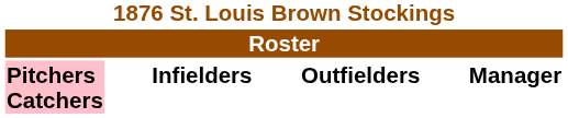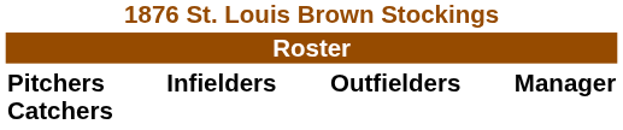Pitchers Catchers | column 1: pink background -> no background
